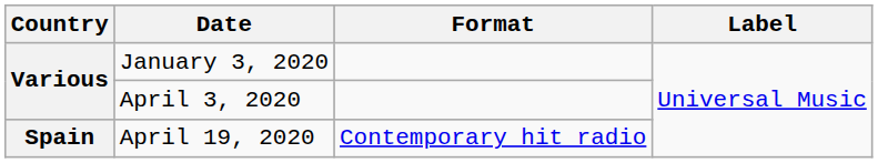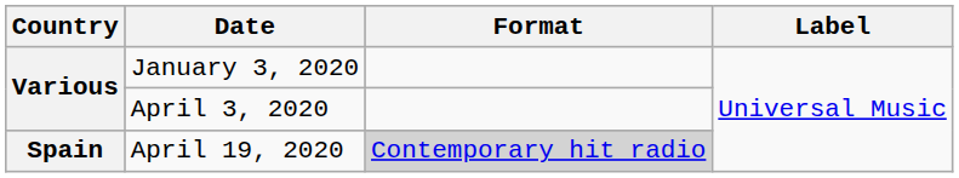April 19, 2020 | Format: no background -> lightgrey background
